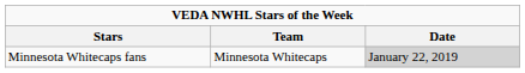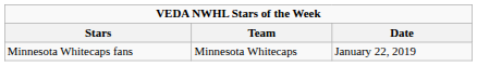Minnesota Whitecaps fans | Date: lightgrey background -> no background
